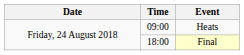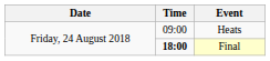Final | Time: normal -> bold
